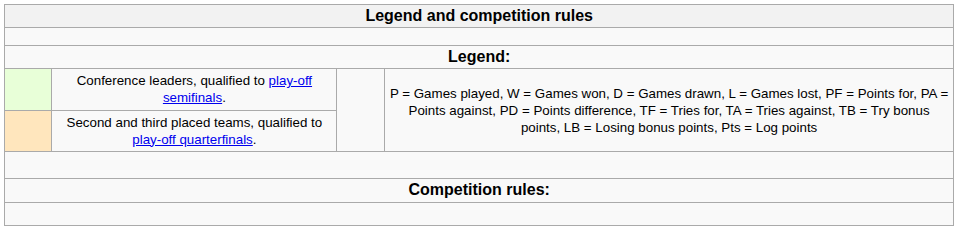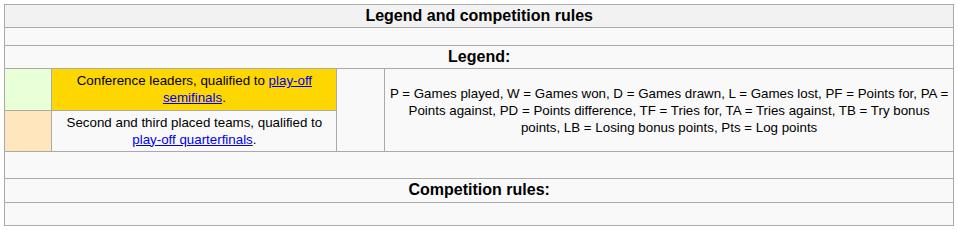Conference leaders, qualified to play-off semifinals. | column 2: no background -> gold background
